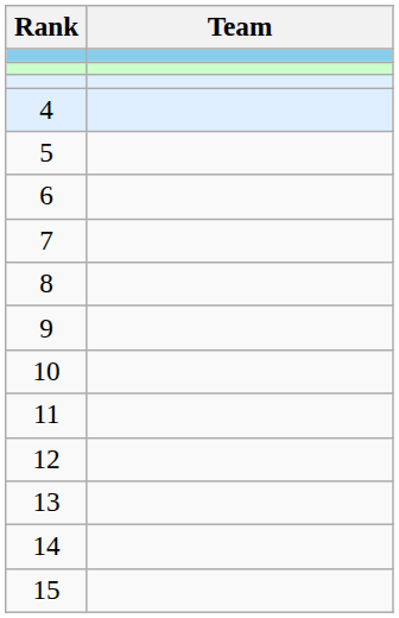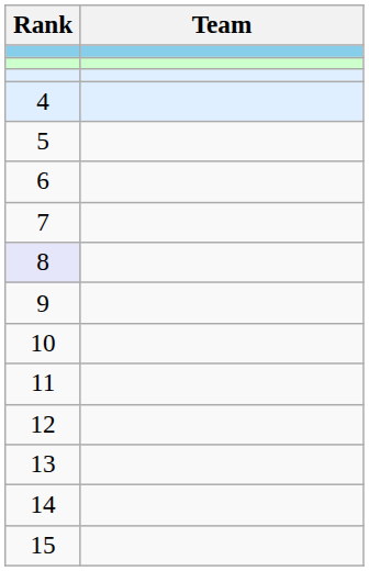row 9 | Rank: no background -> lavender background
